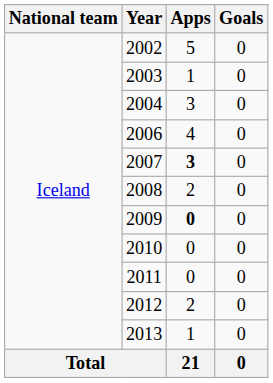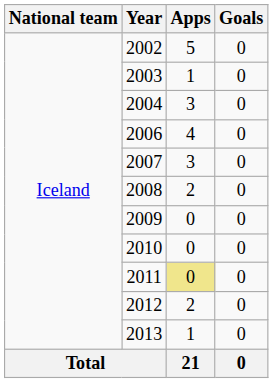2007 | Apps: bold -> normal
2009 | Apps: bold -> normal
2011 | Apps: no background -> khaki background
